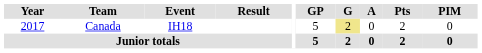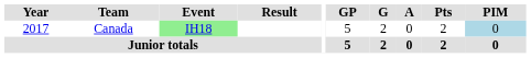Canada | Event: no background -> lightgreen background
Canada | G: khaki background -> no background
Canada | PIM: no background -> lightblue background
